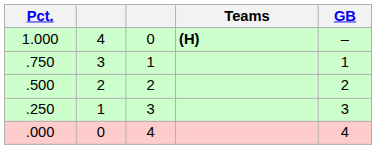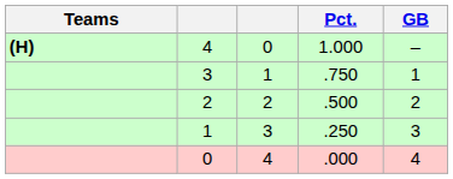columns swapped: Teams <-> Pct.
